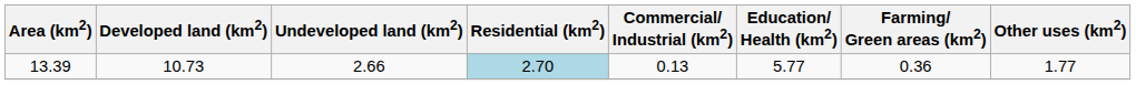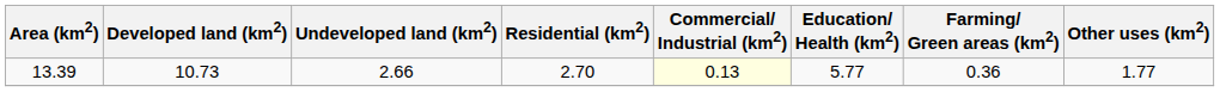13.39 | Residential (km2): lightblue background -> no background
13.39 | Commercial/ Industrial (km2): no background -> lightyellow background
